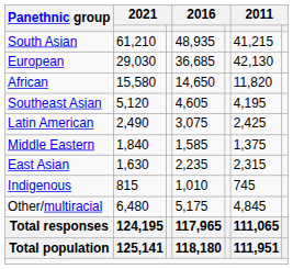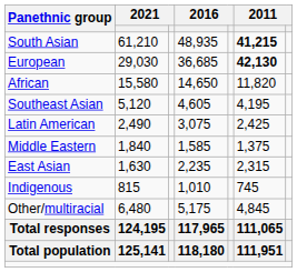South Asian | column 6: normal -> bold
European | column 6: normal -> bold
